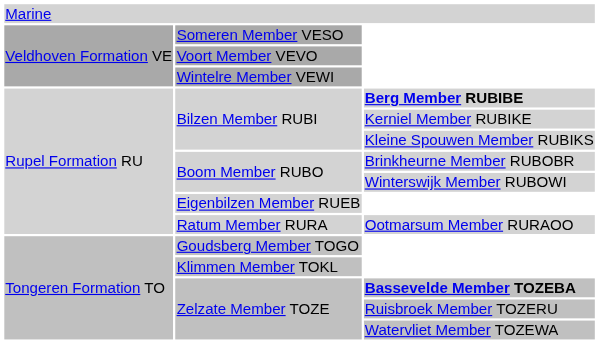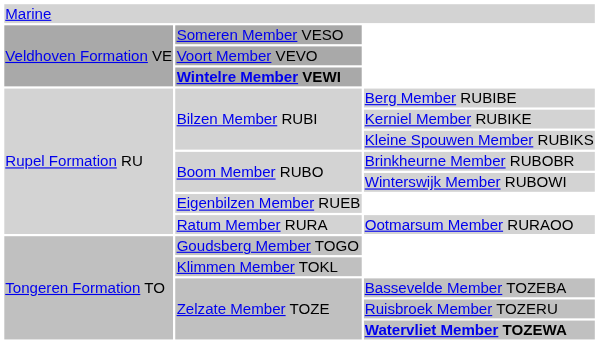Wintelre Member VEWI | column 2: normal -> bold
Bilzen Member RUBI / Berg Member RUBIBE | column 3: bold -> normal
Zelzate Member TOZE / Bassevelde Member TOZEBA | column 3: bold -> normal
Zelzate Member TOZE / Watervliet Member TOZEWA | column 3: normal -> bold
